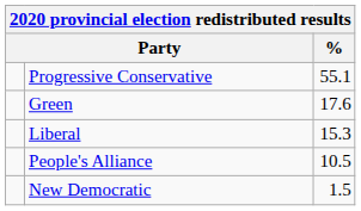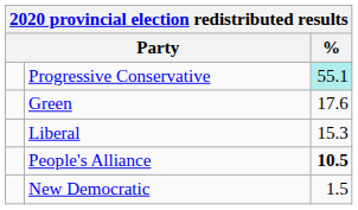Progressive Conservative | %: no background -> paleturquoise background
People's Alliance | %: normal -> bold
